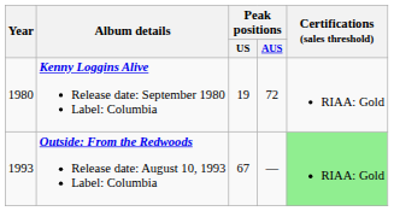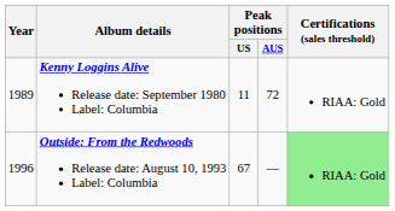row 3 | Year: 1980 -> 1989
row 3 | Peak positions / US: 19 -> 11
row 4 | Year: 1993 -> 1996
